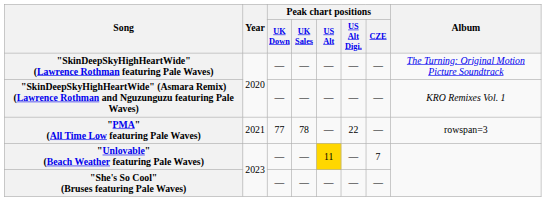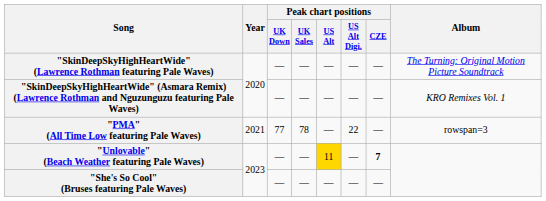"Unlovable" (Beach Weather featuring Pale Waves) | Peak chart positions / CZE: normal -> bold
